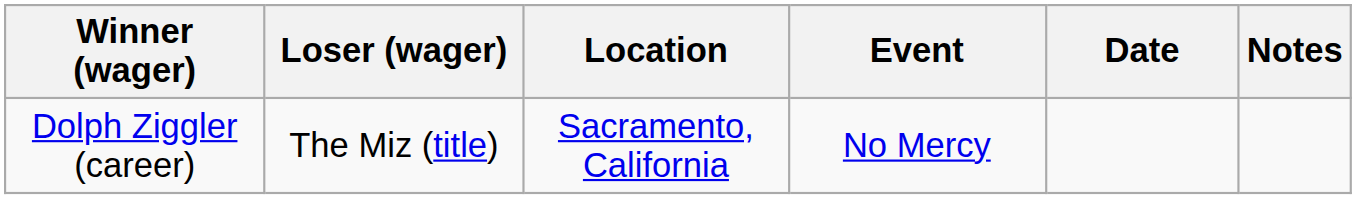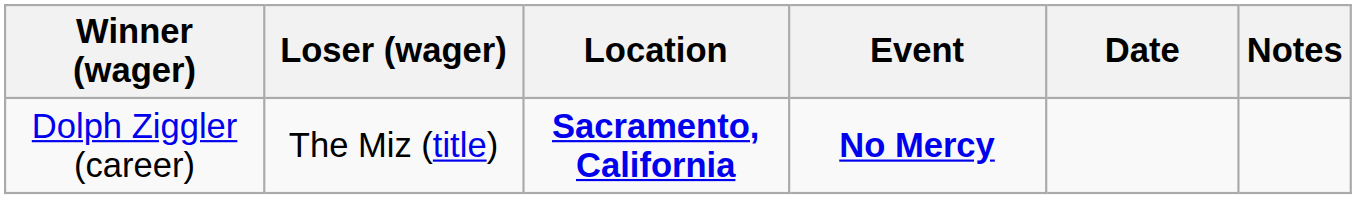row 2 | Location: normal -> bold
row 2 | Event: normal -> bold
